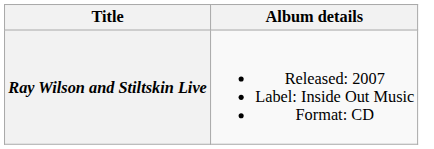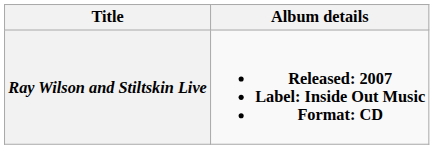Ray Wilson and Stiltskin Live | Album details: normal -> bold
